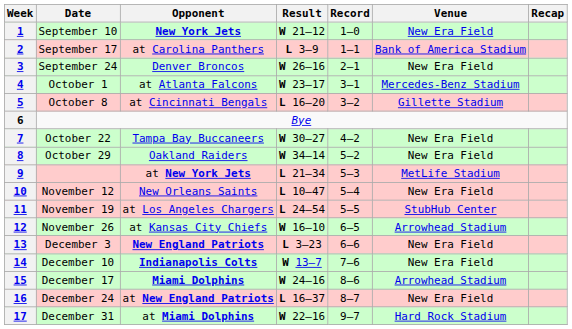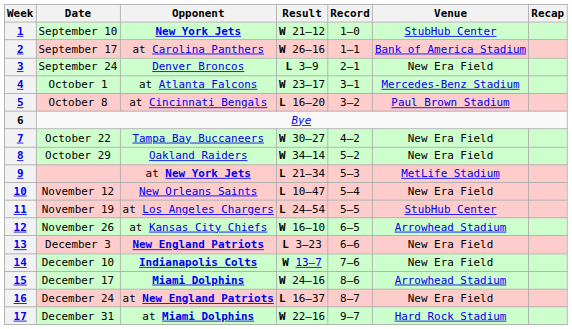1 | Venue: New Era Field -> StubHub Center
2 | Result: L 3–9 -> W 26–16
3 | Result: W 26–16 -> L 3–9
5 | Venue: Gillette Stadium -> Paul Brown Stadium
